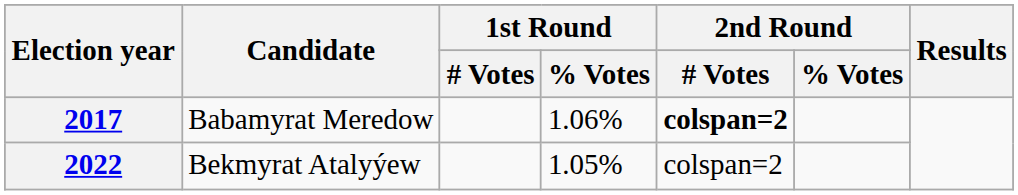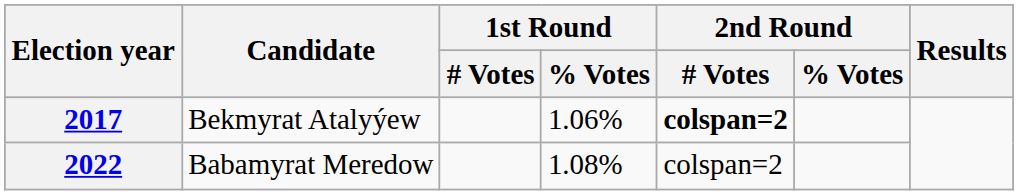2017 | Candidate: Babamyrat Meredow -> Bekmyrat Atalyýew
2022 | Candidate: Bekmyrat Atalyýew -> Babamyrat Meredow
2022 | 1st Round / % Votes: 1.05% -> 1.08%
